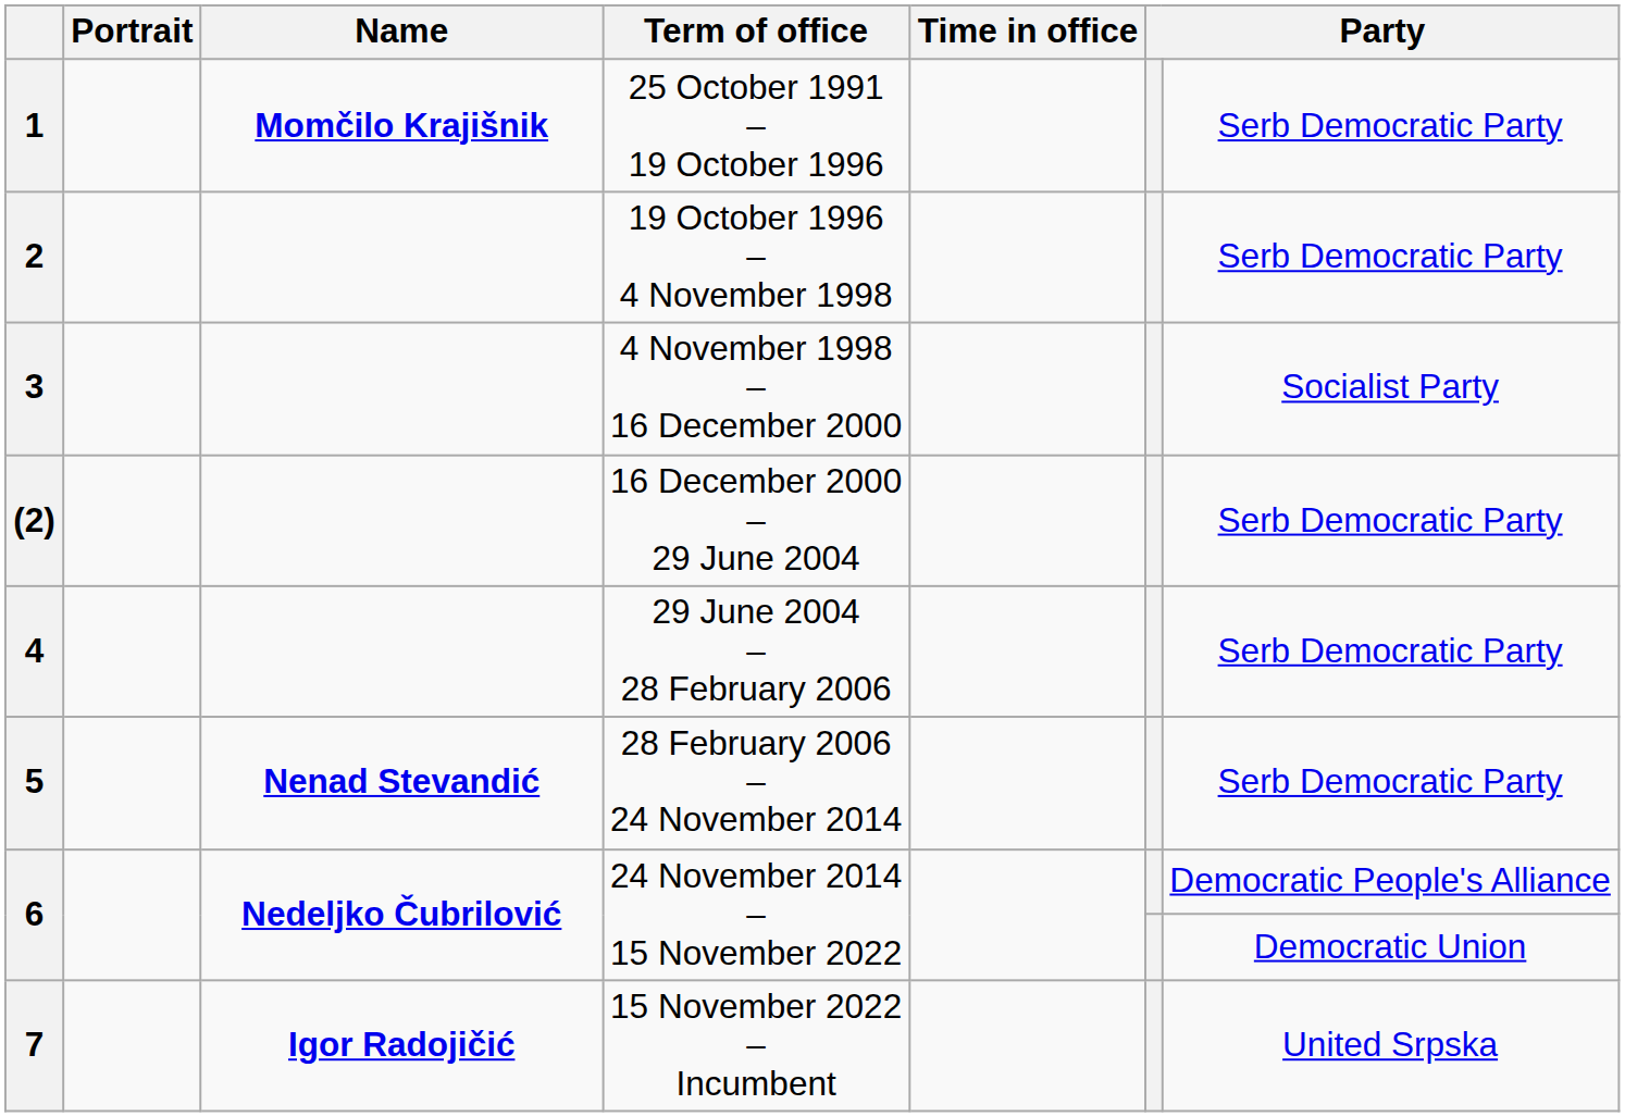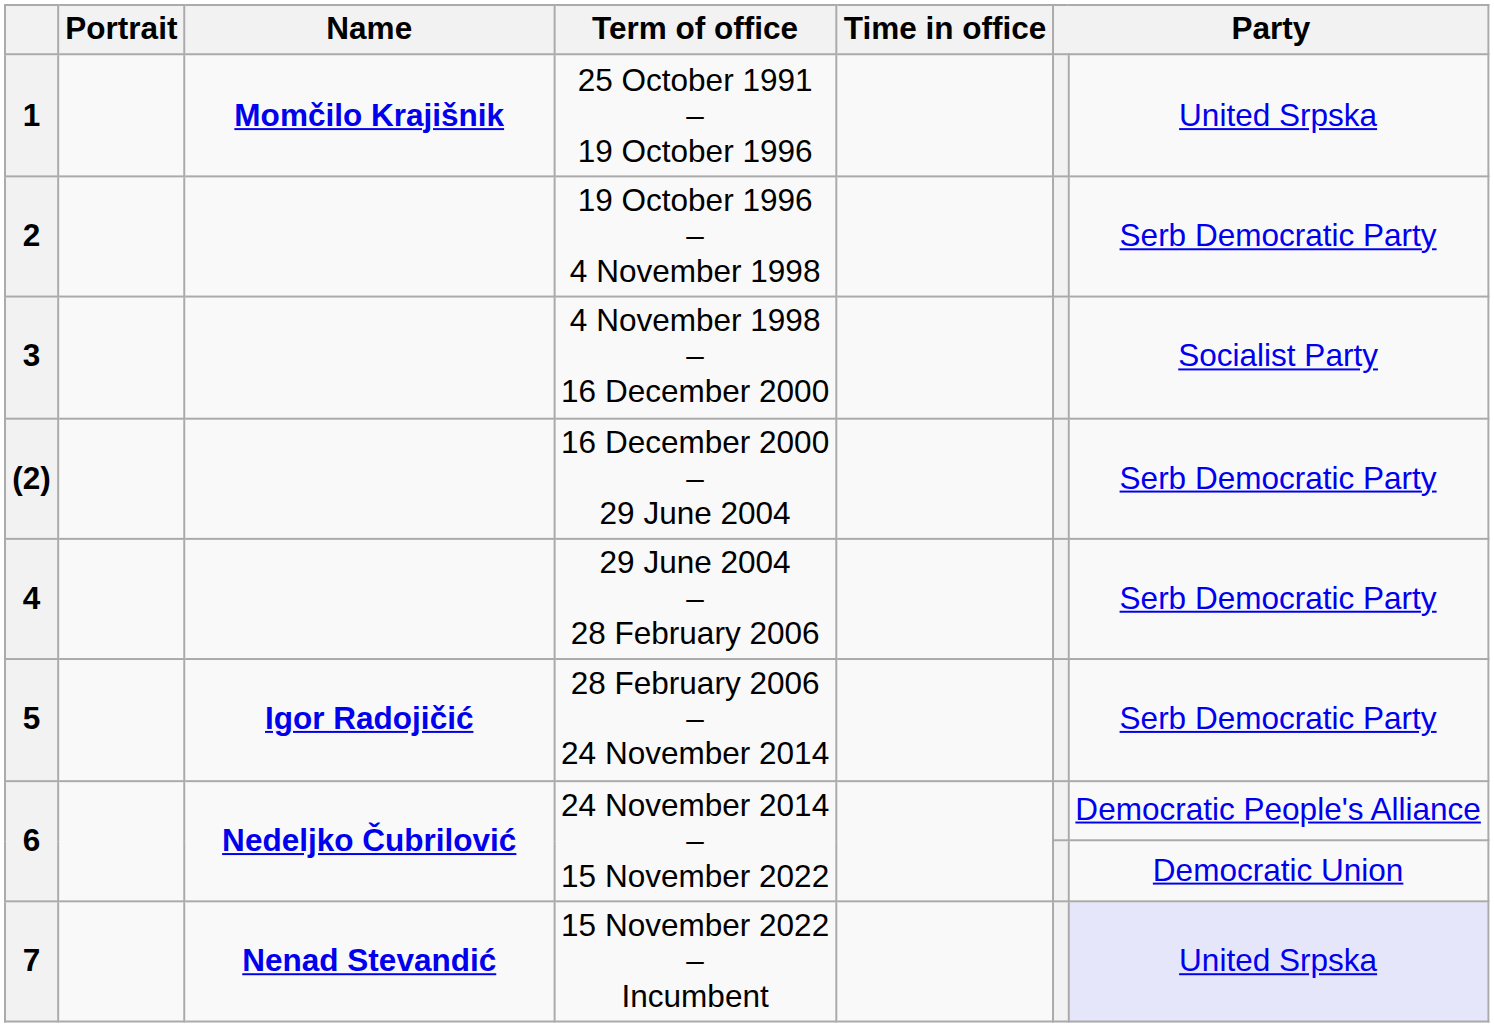1 | column 7: Serb Democratic Party -> United Srpska
5 | Name: Nenad Stevandić -> Igor Radojičić
7 | Name: Igor Radojičić -> Nenad Stevandić
7 | column 7: no background -> lavender background
